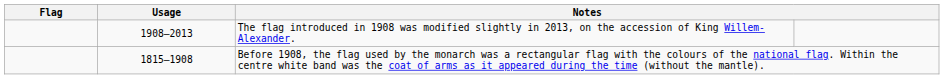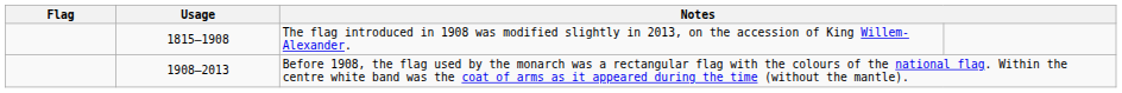row 2 | Usage: 1908–2013 -> 1815–1908
row 3 | Usage: 1815–1908 -> 1908–2013
